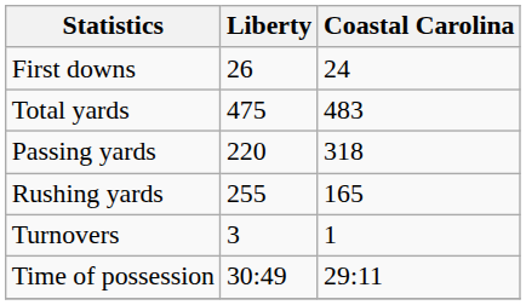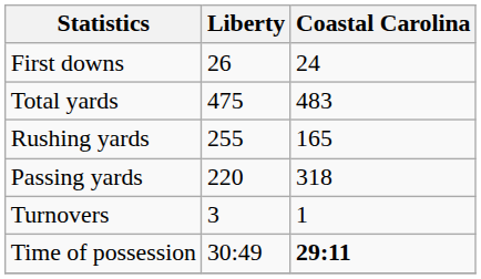rows swapped: Rushing yards <-> Passing yards
Time of possession | Coastal Carolina: normal -> bold
